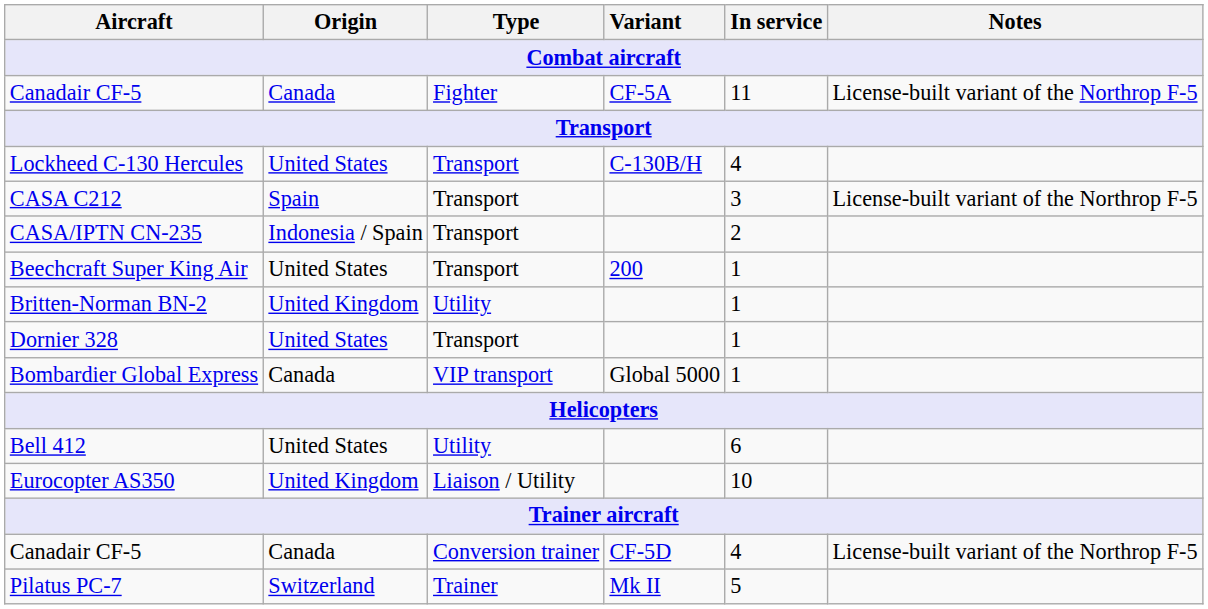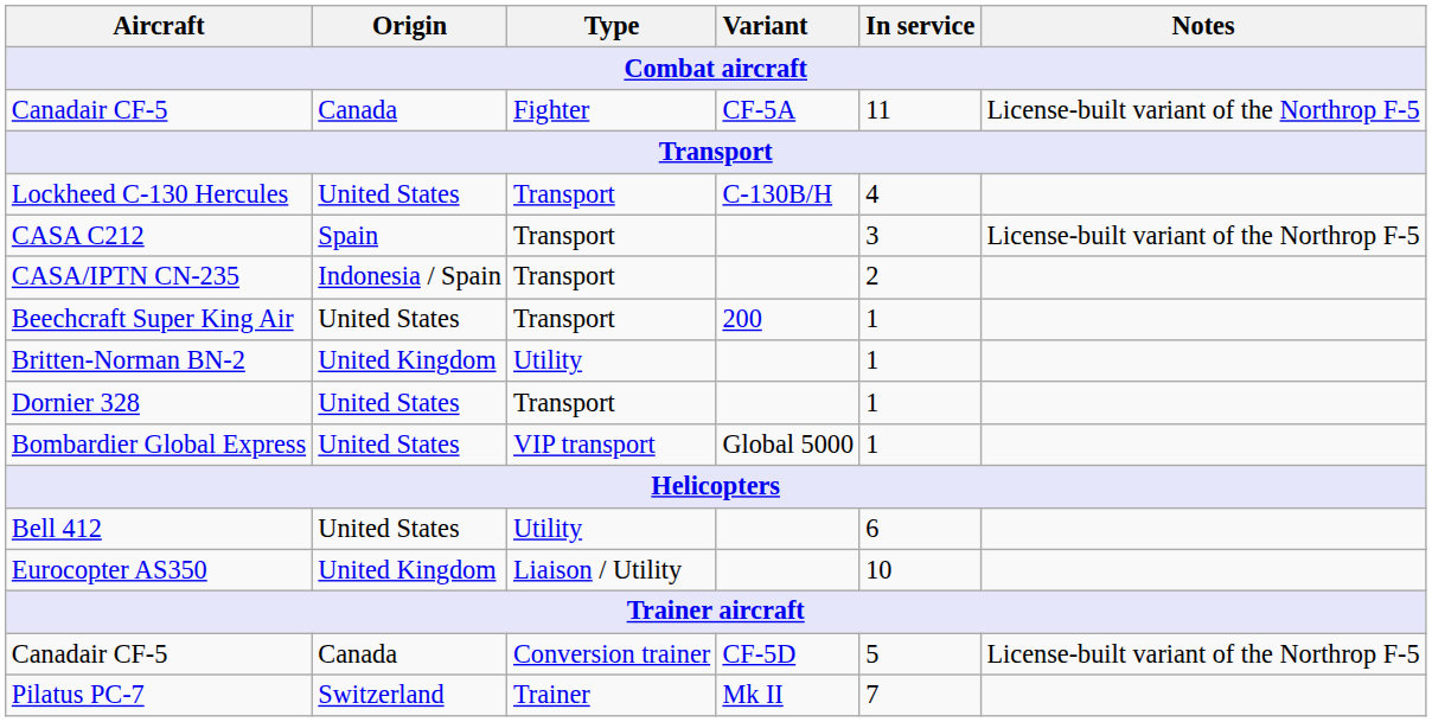Bombardier Global Express | Origin: Canada -> United States
Canadair CF-5 / Conversion trainer | In service: 4 -> 5
Pilatus PC-7 | In service: 5 -> 7
